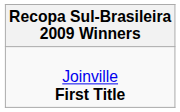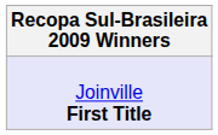row 2 | column 1: no background -> lavender background
